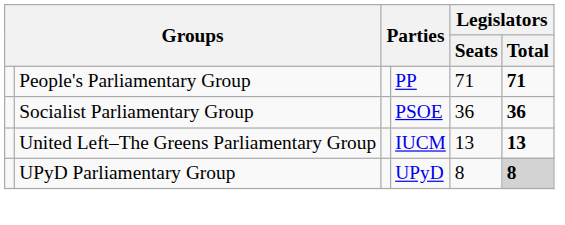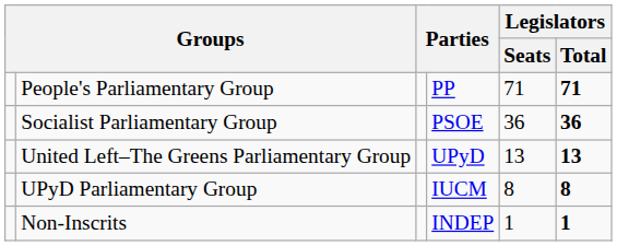United Left–The Greens Parliamentary Group | column 4: IUCM -> UPyD
UPyD Parliamentary Group | column 4: UPyD -> IUCM
UPyD Parliamentary Group | Legislators / Total: lightgrey background -> no background
+ row: Non-Inscrits | INDEP | 1 | 1
